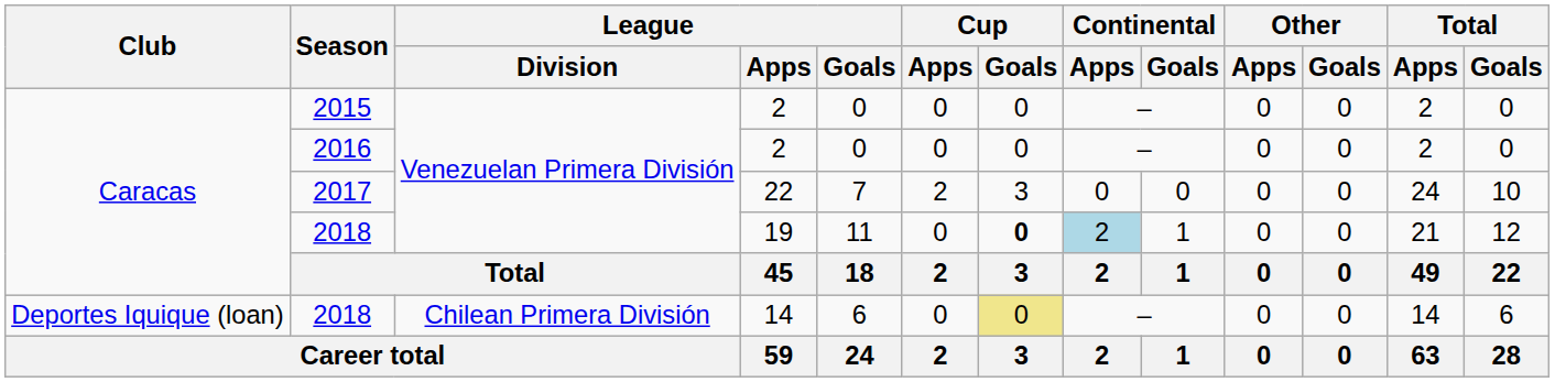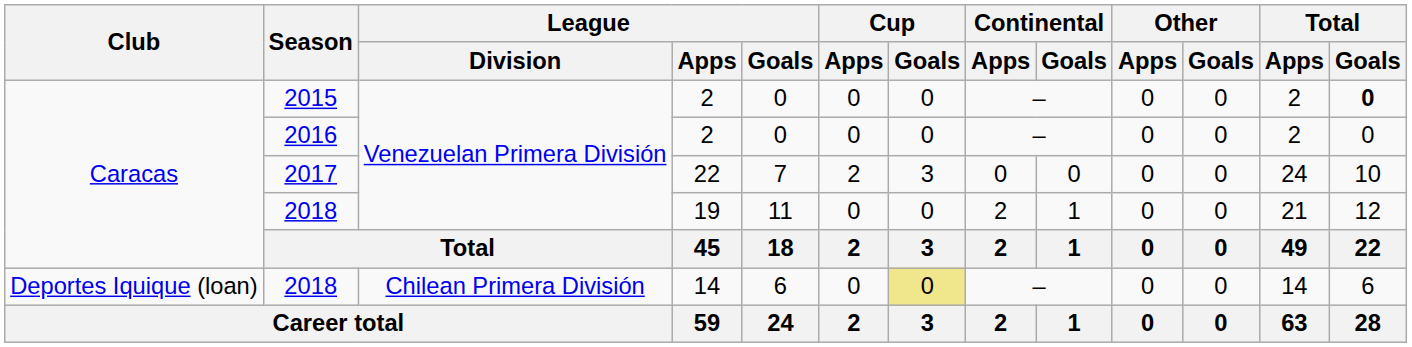2015 | Total / Goals: normal -> bold
2018 / 19 | Cup / Goals: bold -> normal
2018 / 19 | Continental / Apps: lightblue background -> no background
